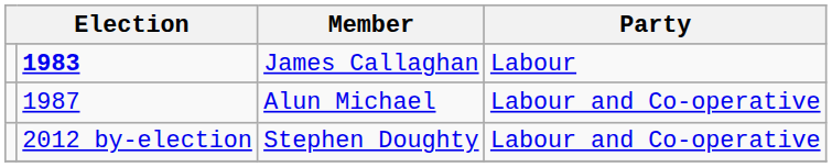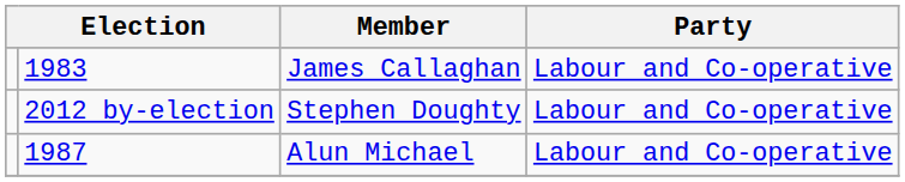James Callaghan | column 2: bold -> normal
James Callaghan | Party: Labour -> Labour and Co-operative
rows swapped: Alun Michael <-> Stephen Doughty
